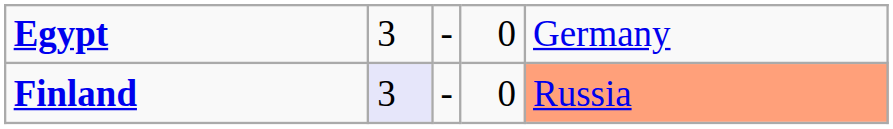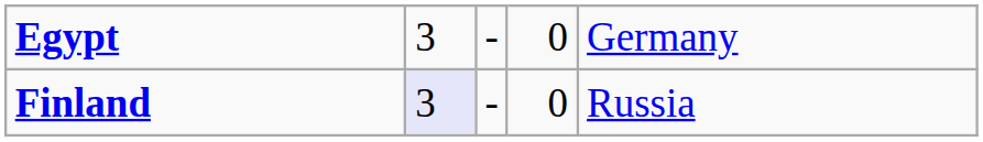Finland | column 5: lightsalmon background -> no background
